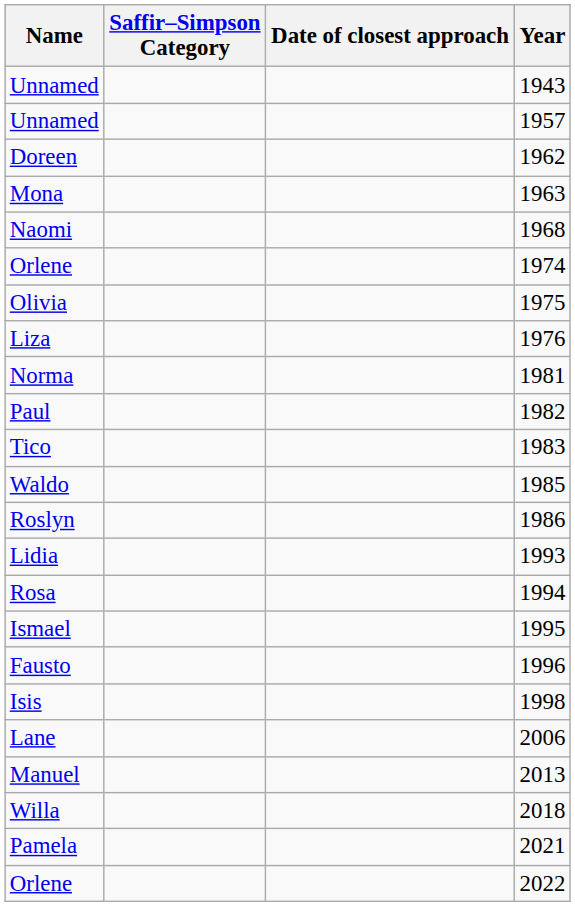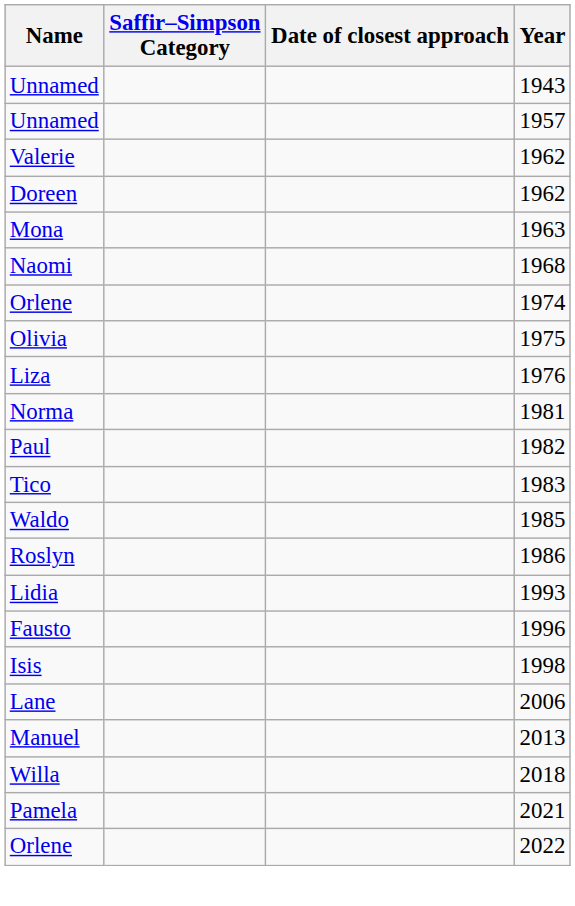+ row: Valerie | 1962
- row: Rosa | 1994
- row: Ismael | 1995
